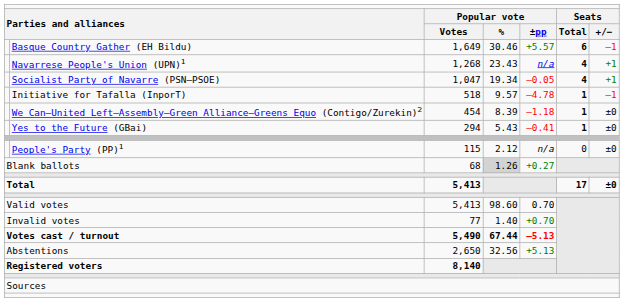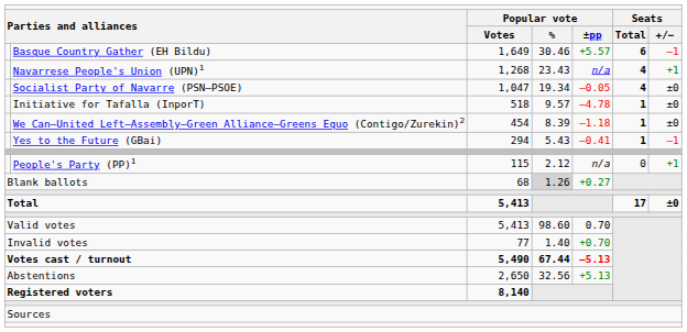Socialist Party of Navarre (PSN–PSOE) | column 7: +1 -> ±0
Initiative for Tafalla (InporT) | column 7: –1 -> ±0
Yes to the Future (GBai) | column 7: ±0 -> –1
People's Party (PP)1 | column 7: ±0 -> +1
